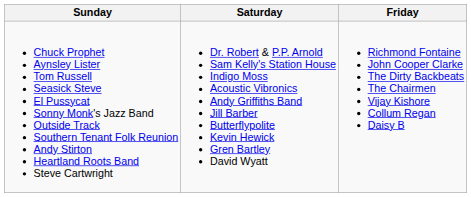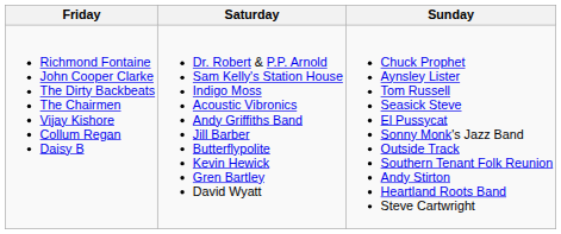columns swapped: Friday <-> Sunday
